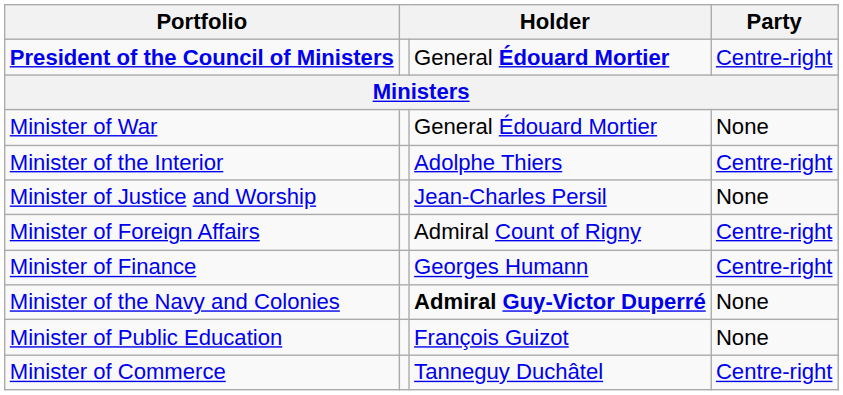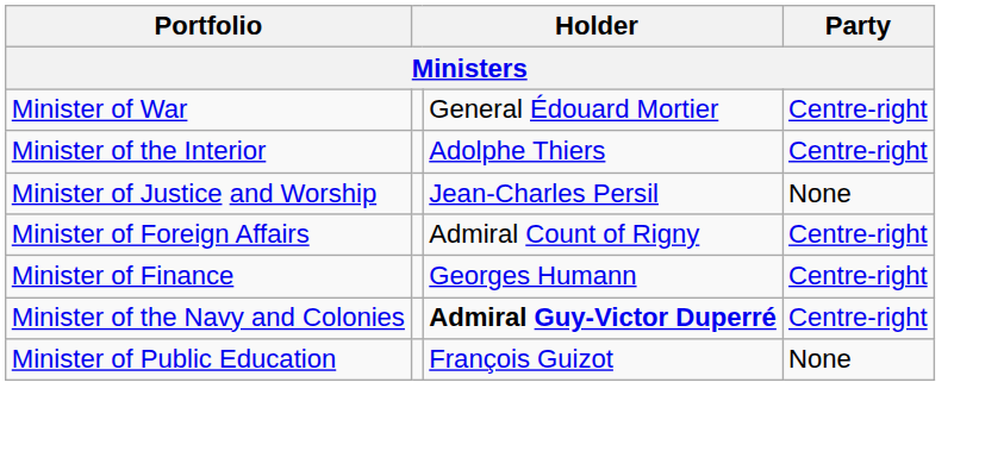- row: President of the Council of Ministers | General Édouard Mortier | Centre-right
Minister of War | Party: None -> Centre-right
Minister of the Navy and Colonies | Party: None -> Centre-right
- row: Minister of Commerce | Tanneguy Duchâtel | Centre-right
